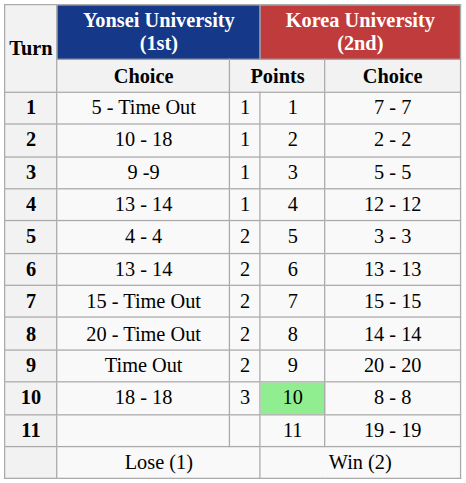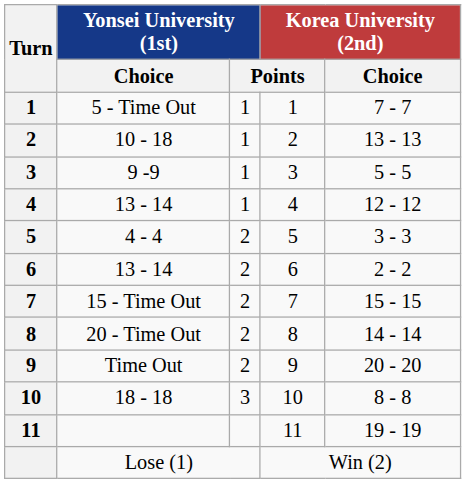row 4 | Korea University (2nd) / Choice: 2 - 2 -> 13 - 13
row 8 | Korea University (2nd) / Choice: 13 - 13 -> 2 - 2
row 12 | Korea University (2nd) / Points: lightgreen background -> no background
